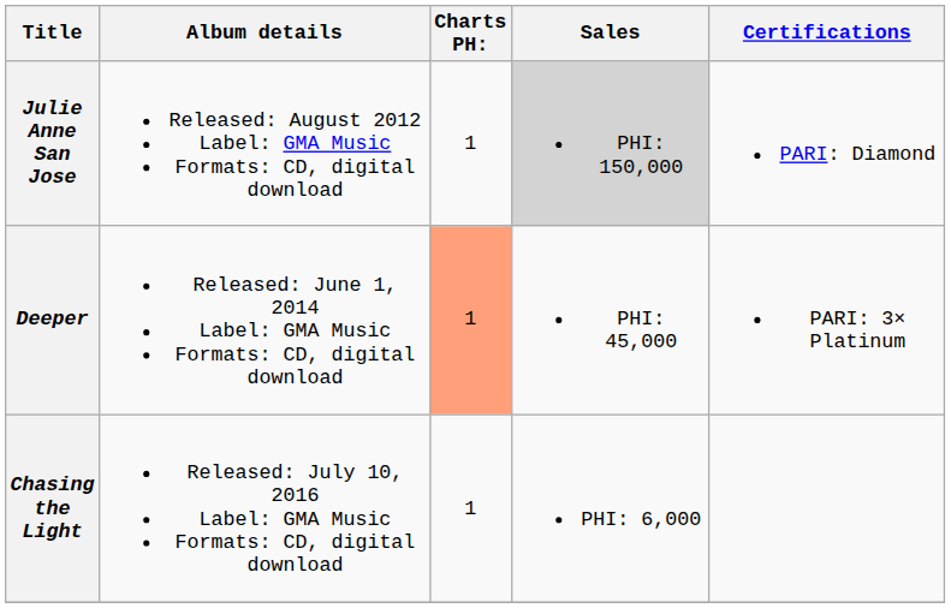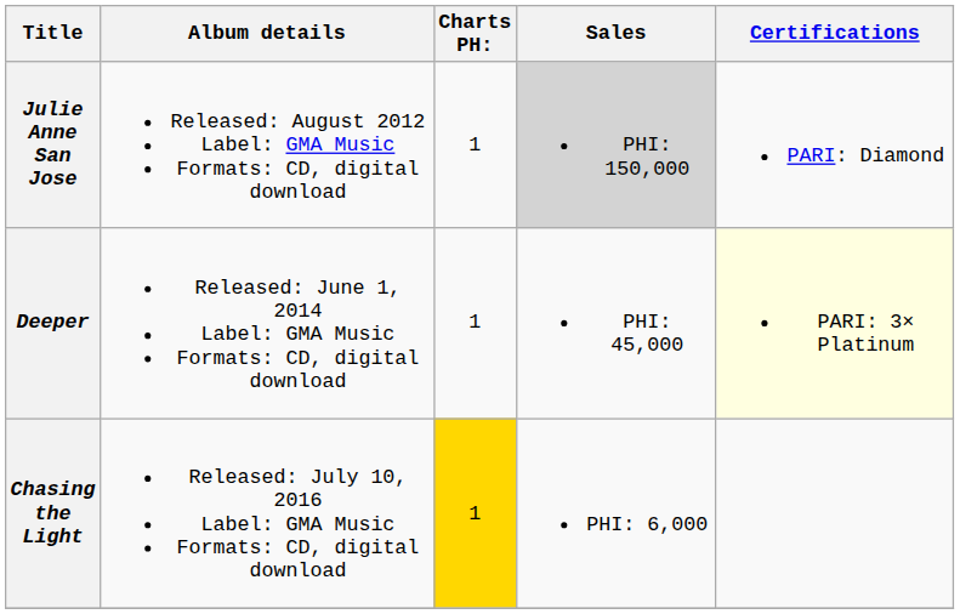Deeper | Charts PH:: lightsalmon background -> no background
Deeper | Certifications: no background -> lightyellow background
Chasing the Light | Charts PH:: no background -> gold background
